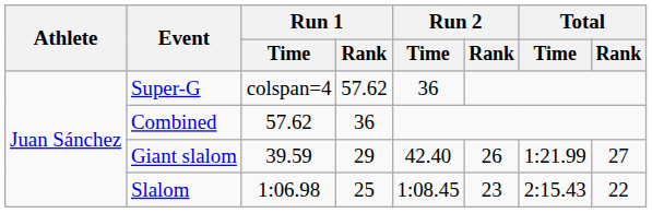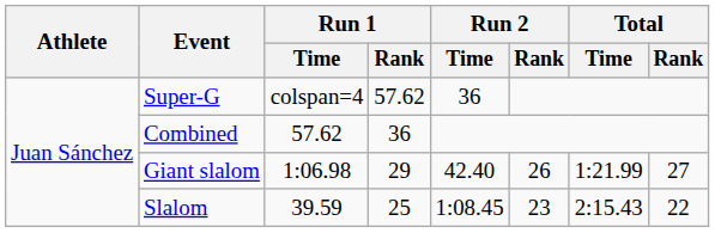Giant slalom | Run 1 / Time: 39.59 -> 1:06.98
Slalom | Run 1 / Time: 1:06.98 -> 39.59
